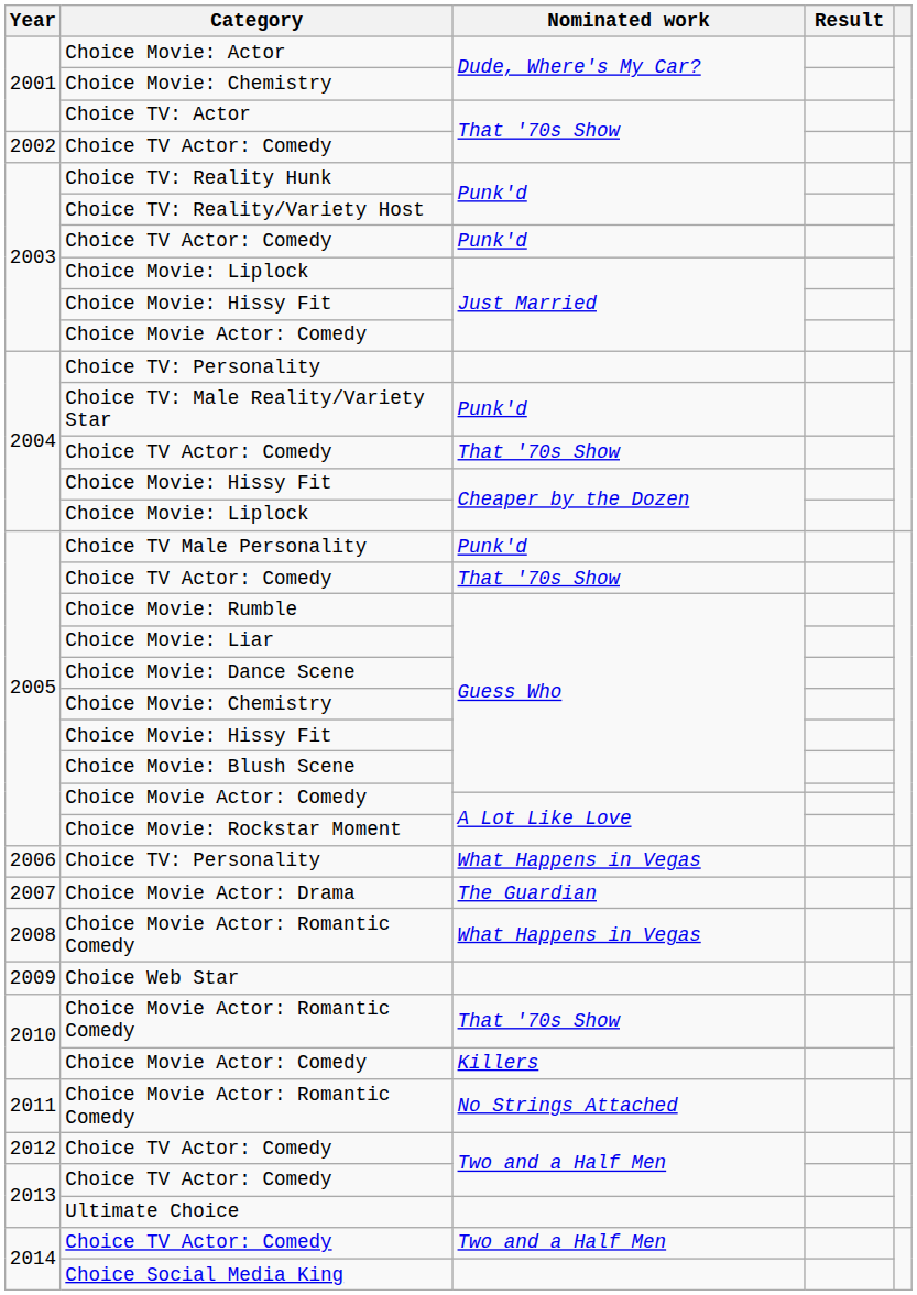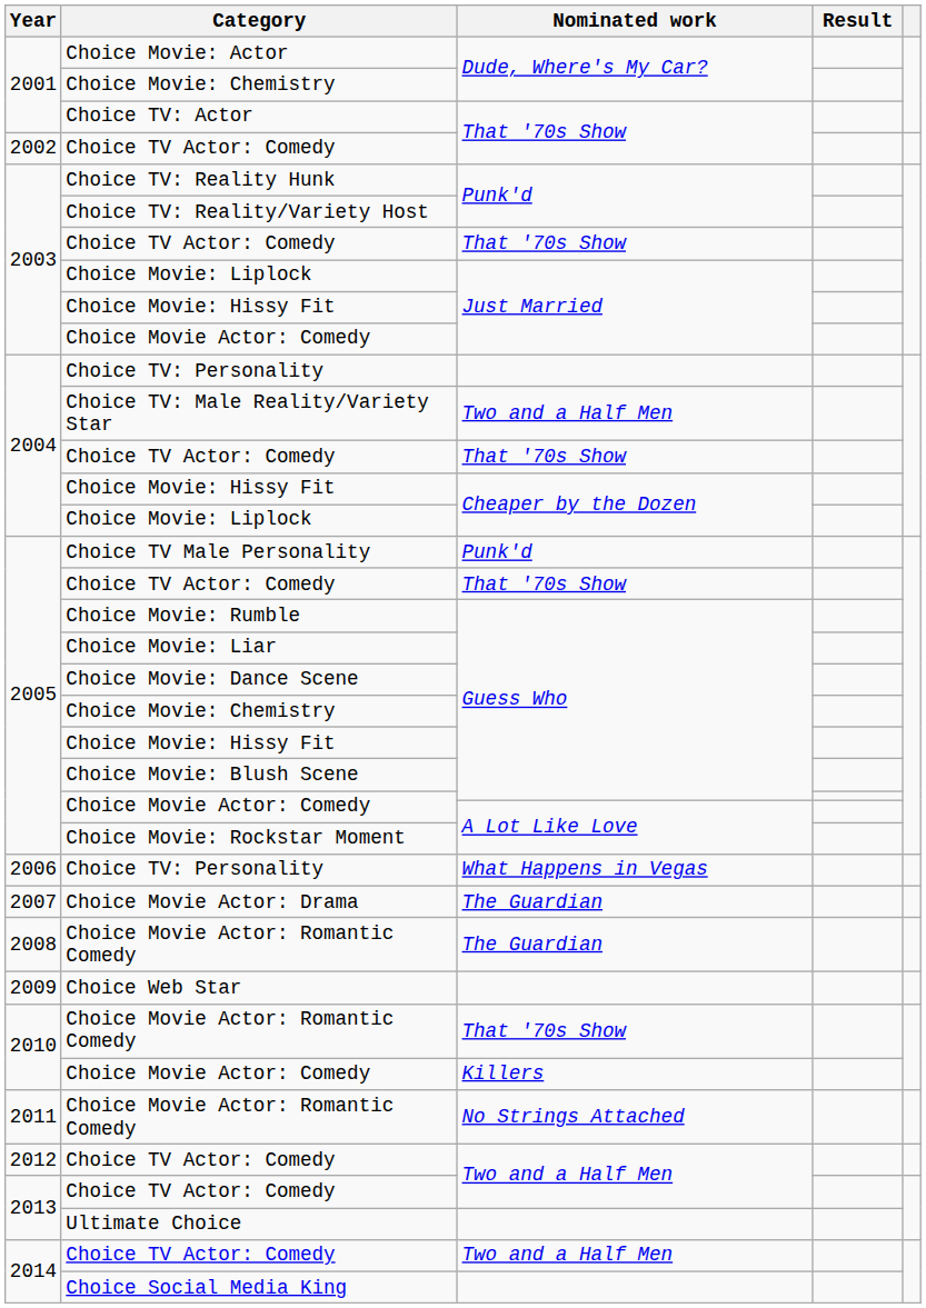2003 / Choice TV Actor: Comedy | Nominated work: Punk'd -> That '70s Show
Choice TV: Male Reality/Variety Star | Nominated work: Punk'd -> Two and a Half Men
2008 / Choice Movie Actor: Romantic Comedy | Nominated work: What Happens in Vegas -> The Guardian
